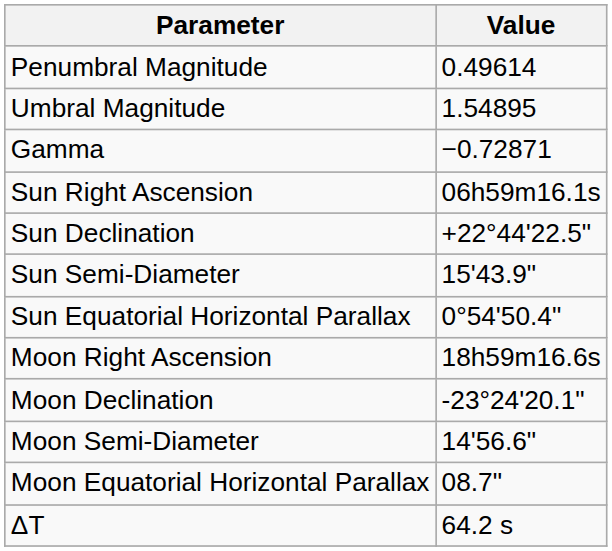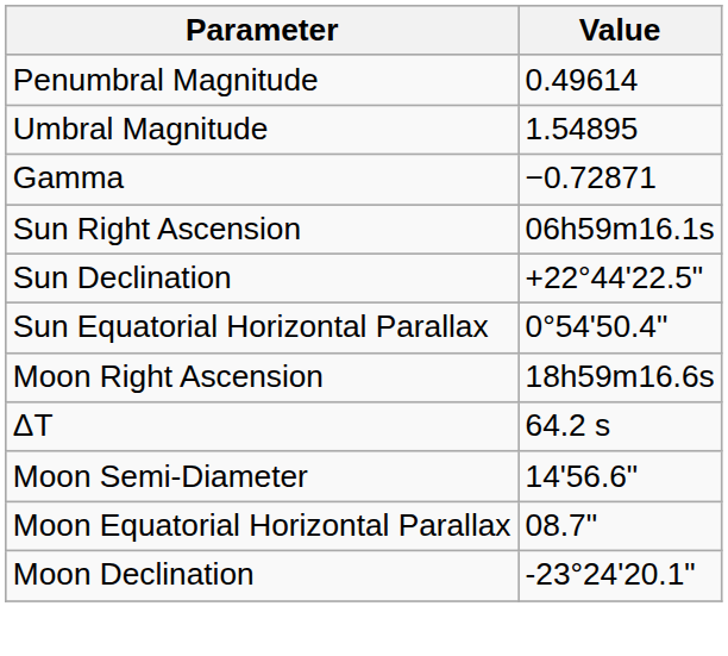- row: Sun Semi-Diameter | 15'43.9"
rows swapped: Moon Declination <-> ΔT
